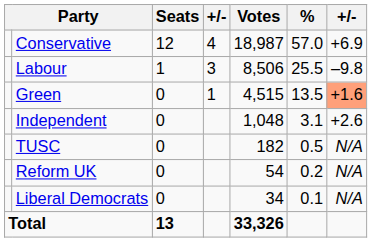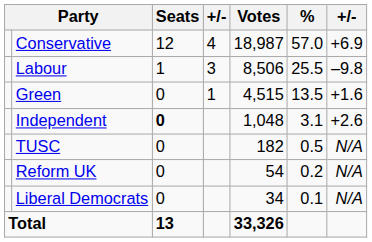Green | column 7: lightsalmon background -> no background
Independent | Seats: normal -> bold
